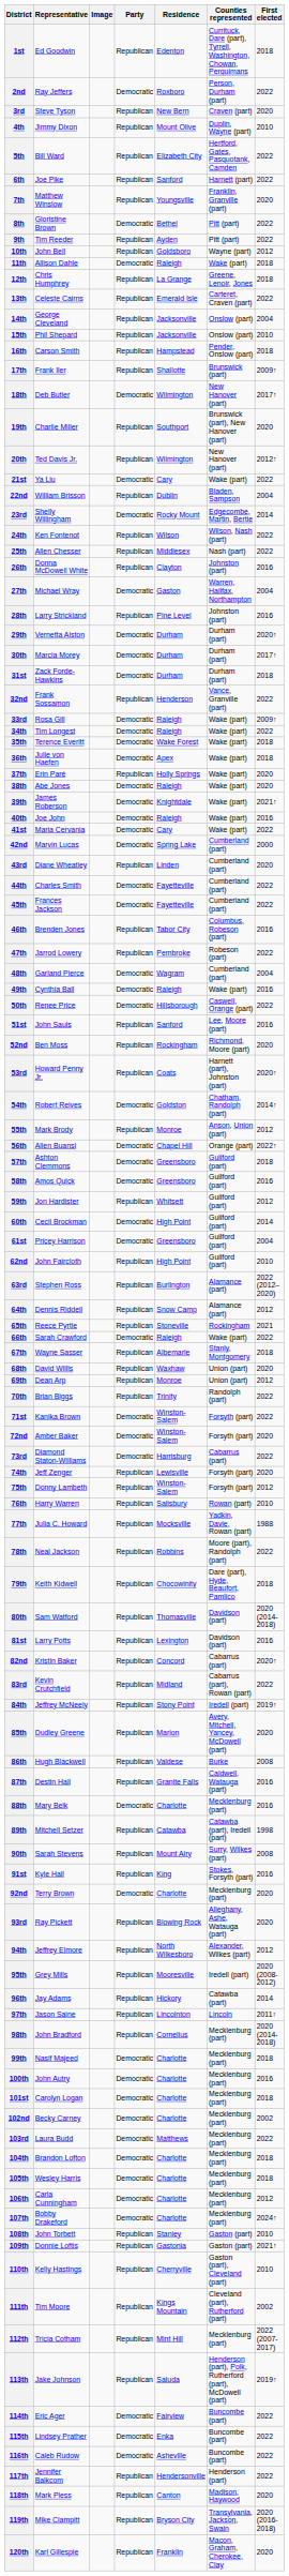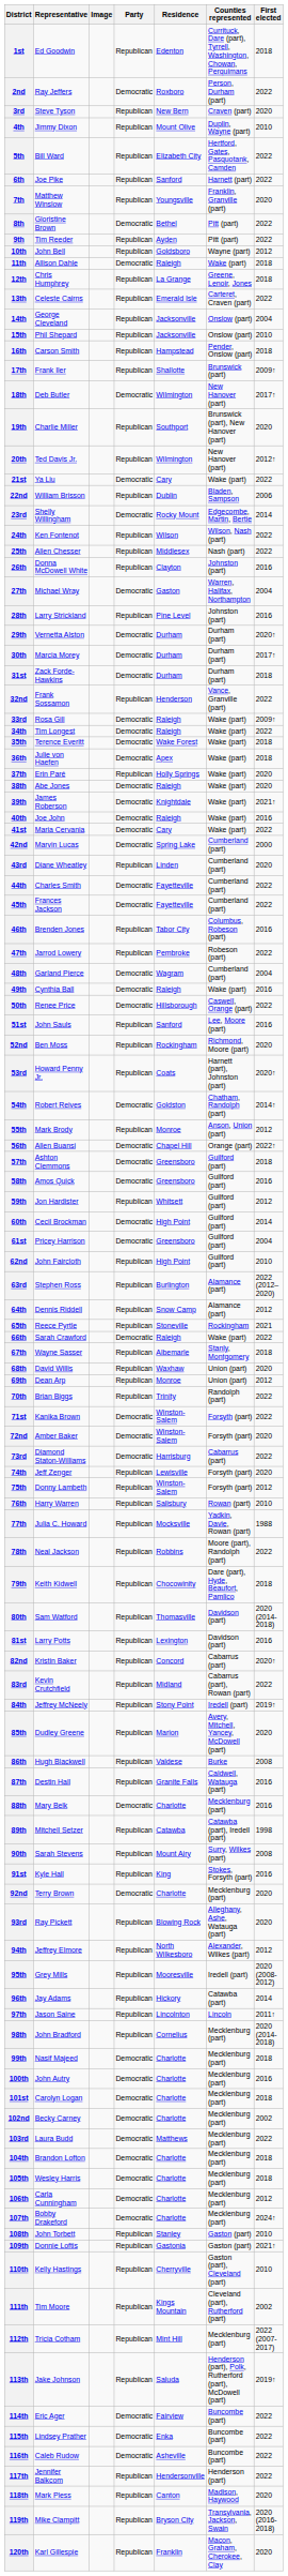22nd | First elected: 2004 -> 2006
